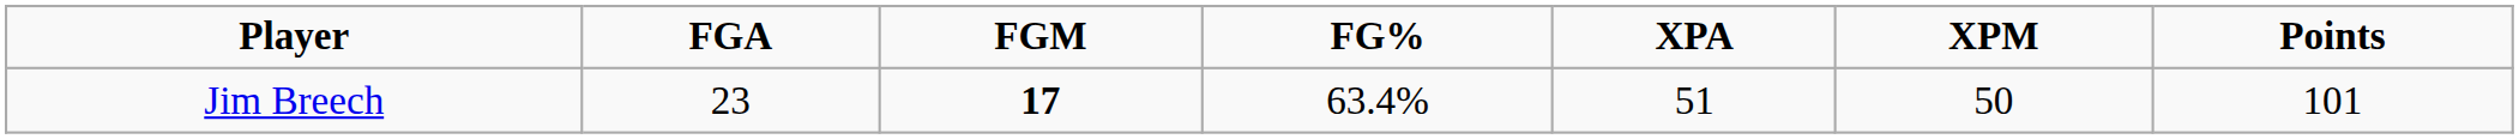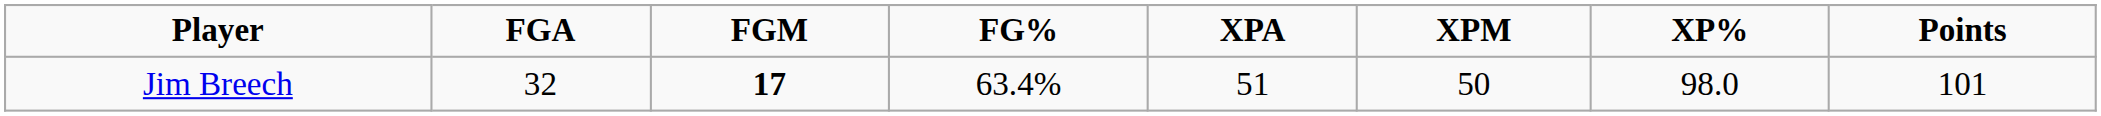+ column: XP% | 98.0
Jim Breech | FGA: 23 -> 32
